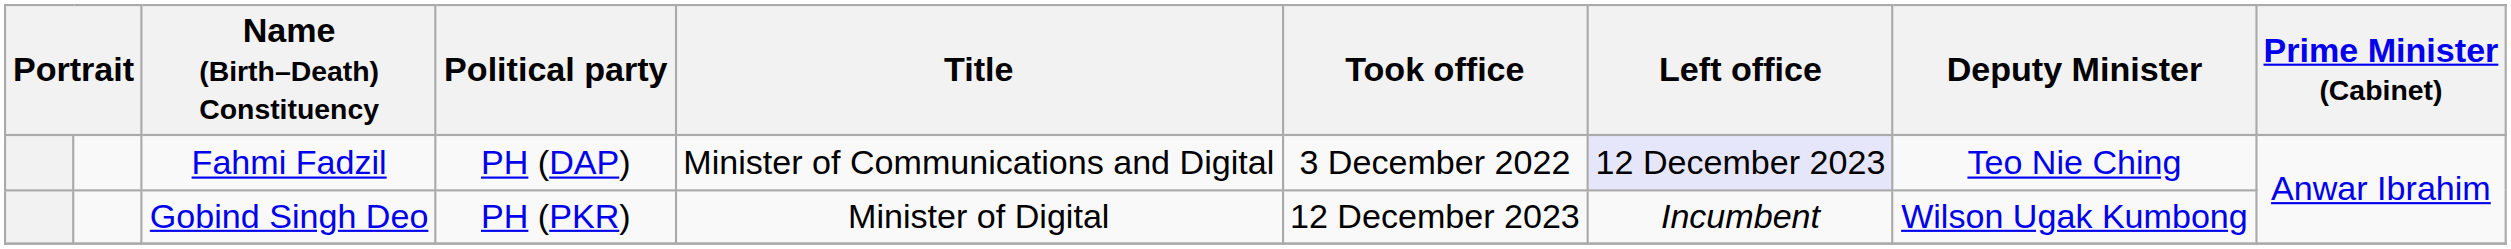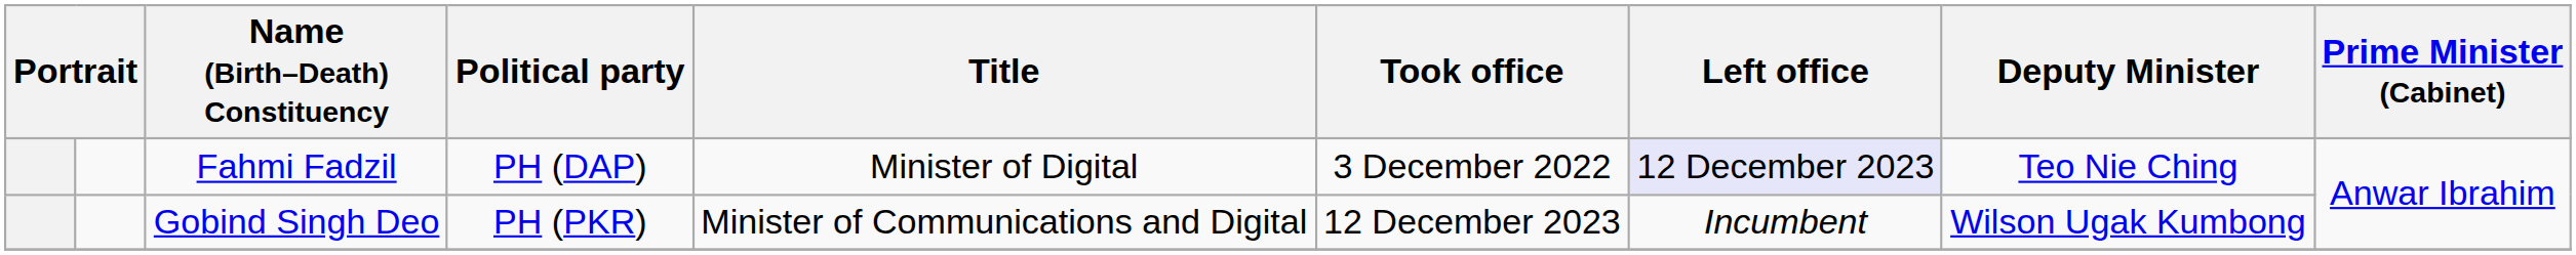Fahmi Fadzil | Title: Minister of Communications and Digital -> Minister of Digital
Gobind Singh Deo | Title: Minister of Digital -> Minister of Communications and Digital
